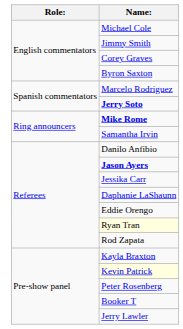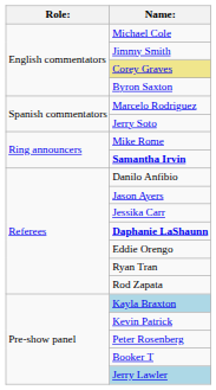Corey Graves | Name:: no background -> khaki background
Jerry Soto | Name:: bold -> normal
Mike Rome | Name:: bold -> normal
Samantha Irvin | Name:: normal -> bold
Jason Ayers | Name:: bold -> normal
Daphanie LaShaunn | Name:: normal -> bold
Ryan Tran | Name:: lightyellow background -> no background
Kayla Braxton | Name:: no background -> lightblue background
Kevin Patrick | Name:: lightyellow background -> no background
Jerry Lawler | Name:: no background -> lightblue background
